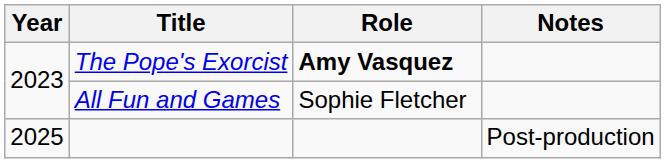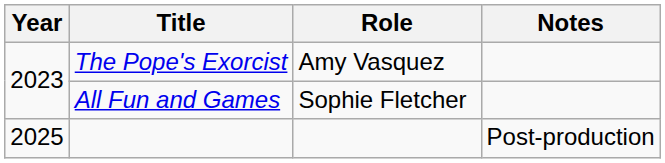The Pope's Exorcist | Role: bold -> normal
